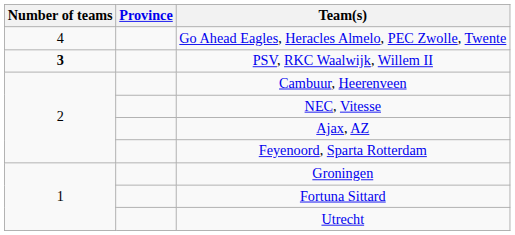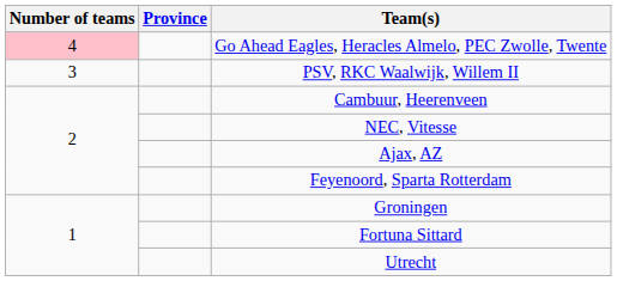Go Ahead Eagles, Heracles Almelo, PEC Zwolle, Twente | Number of teams: no background -> pink background
PSV, RKC Waalwijk, Willem II | Number of teams: bold -> normal
